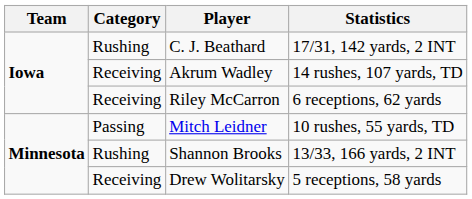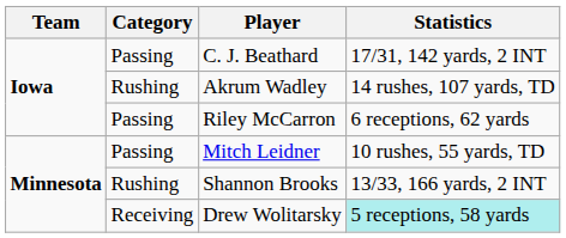C. J. Beathard | Category: Rushing -> Passing
Akrum Wadley | Category: Receiving -> Rushing
Riley McCarron | Category: Receiving -> Passing
Drew Wolitarsky | Statistics: no background -> paleturquoise background
